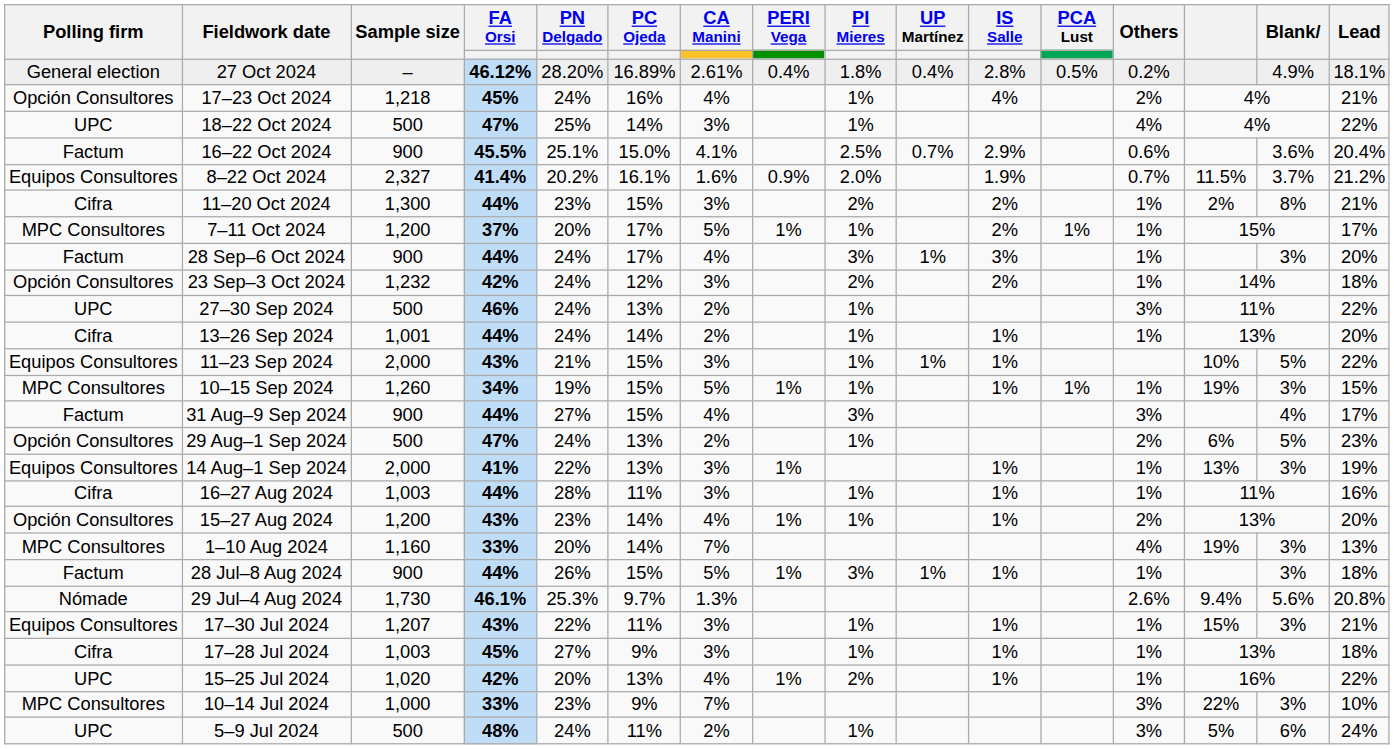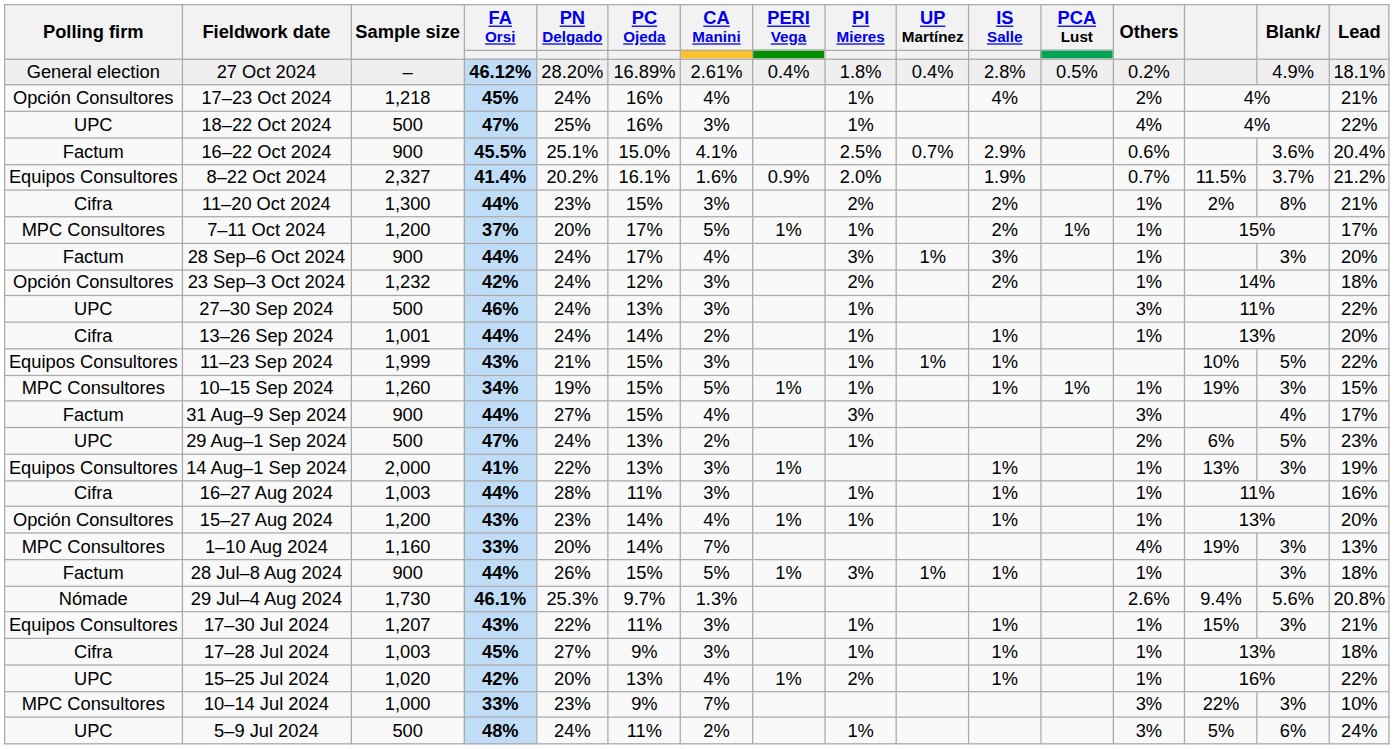18–22 Oct 2024 | PC Ojeda: 14% -> 16%
27–30 Sep 2024 | CA Manini: 2% -> 3%
11–23 Sep 2024 | Sample size: 2,000 -> 1,999
29 Aug–1 Sep 2024 | Polling firm: Opción Consultores -> UPC
15–27 Aug 2024 | Others: 2% -> 1%
